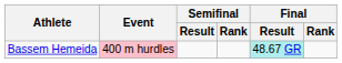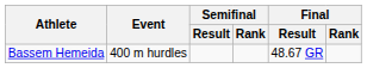Bassem Hemeida | Event: pink background -> no background
Bassem Hemeida | Final / Result: paleturquoise background -> no background
